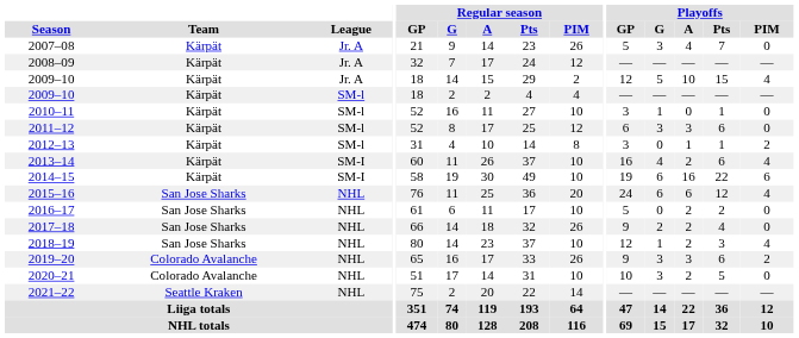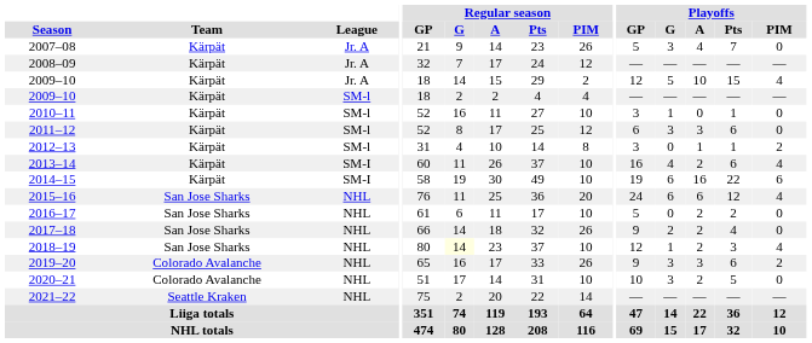2018–19 | Regular season / G: no background -> lightyellow background
